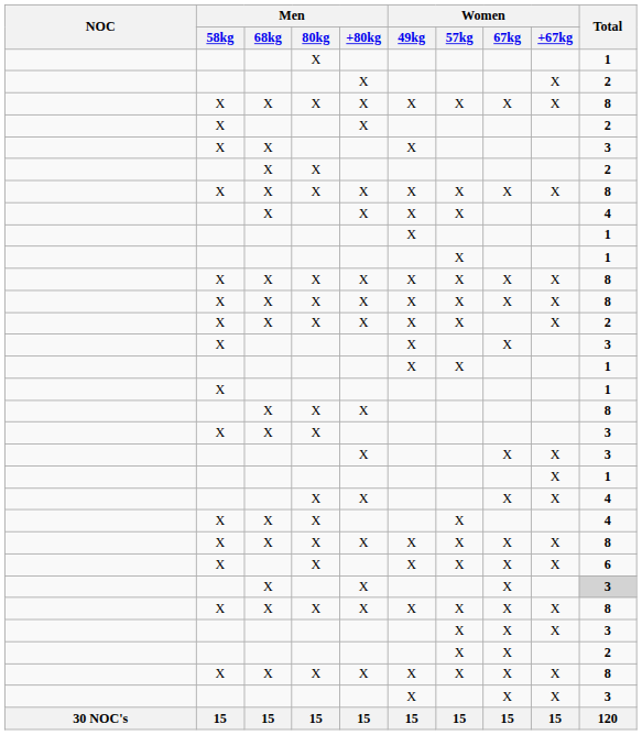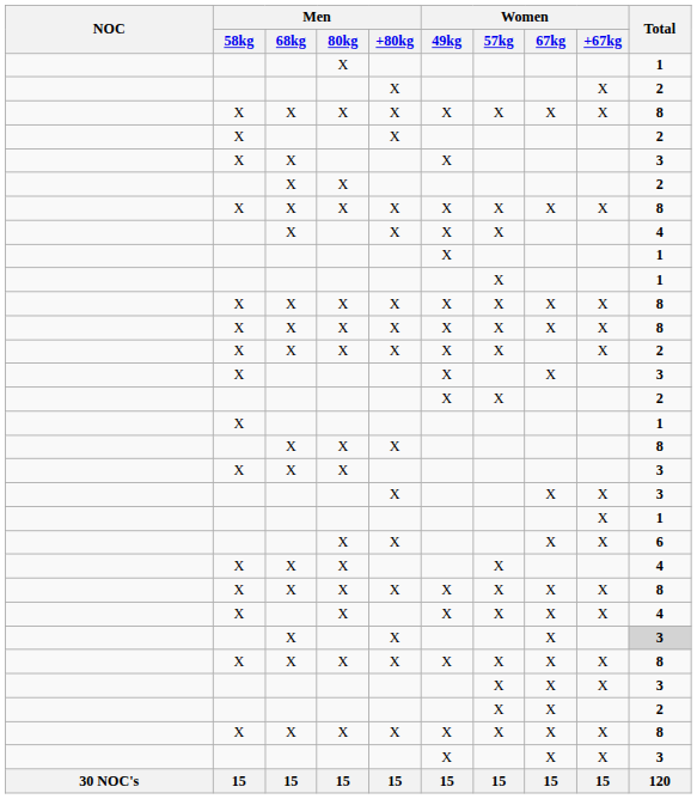row 17 | Total: 1 -> 2
row 23 | Total: 4 -> 6
row 26 | Total: 6 -> 4
